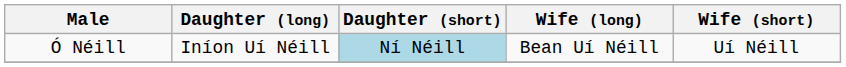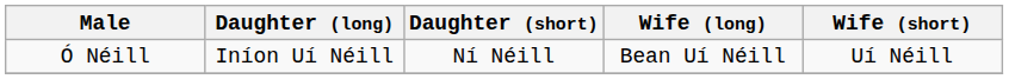Ó Néill | Daughter (short): lightblue background -> no background
